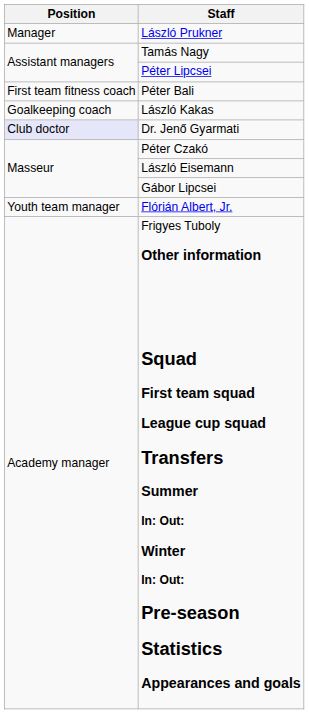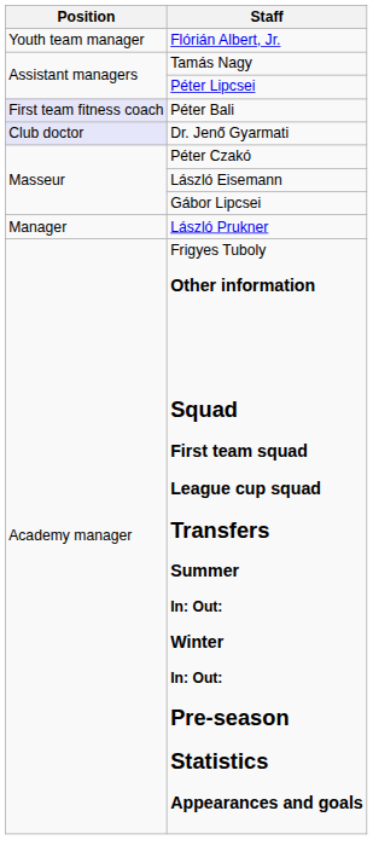rows swapped: László Prukner <-> Flórián Albert, Jr.
Péter Bali | Position: no background -> lavender background
- row: Goalkeeping coach | László Kakas
